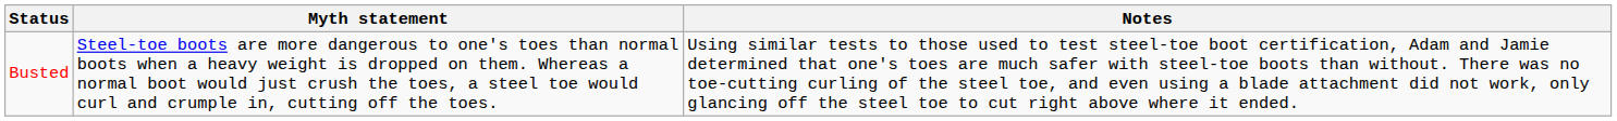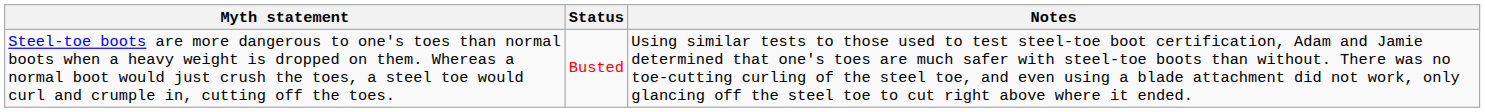columns swapped: Myth statement <-> Status
